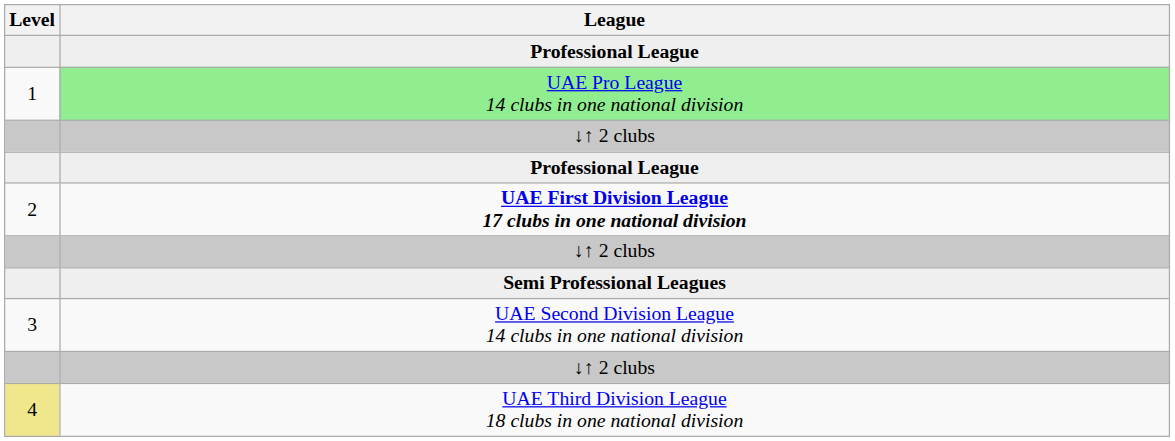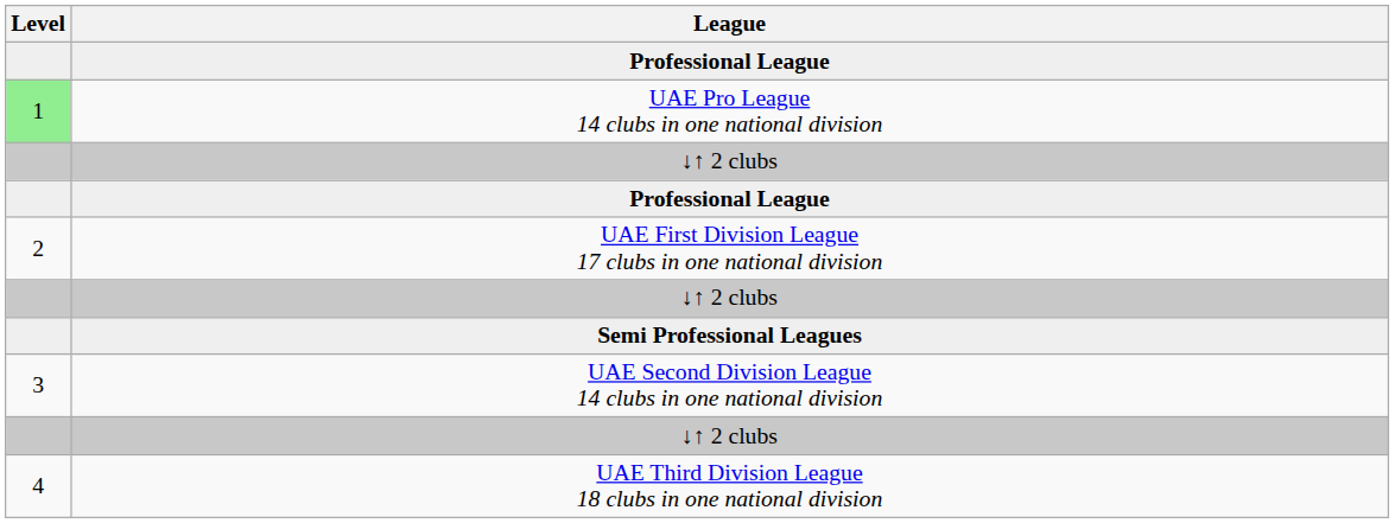UAE Pro League 14 clubs in one national division | Level: no background -> lightgreen background
UAE Pro League 14 clubs in one national division | League: lightgreen background -> no background
UAE First Division League 17 clubs in one national division | League: bold -> normal
UAE Third Division League 18 clubs in one national division | Level: khaki background -> no background
